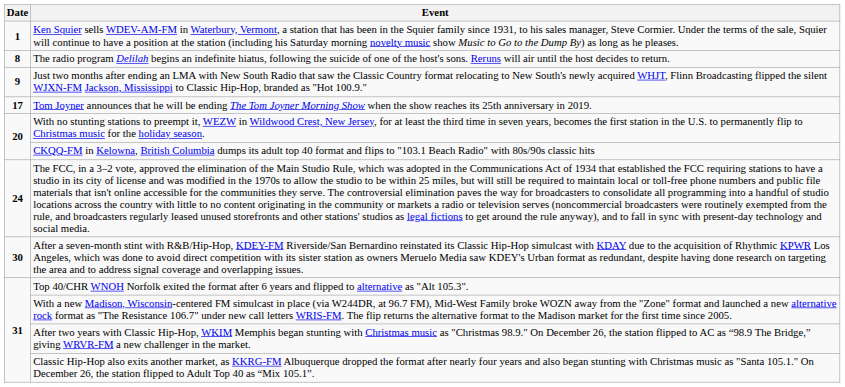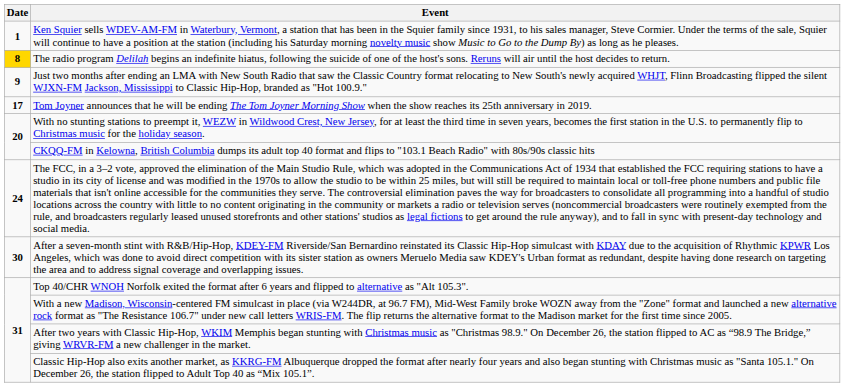row 3 | Date: no background -> gold background
